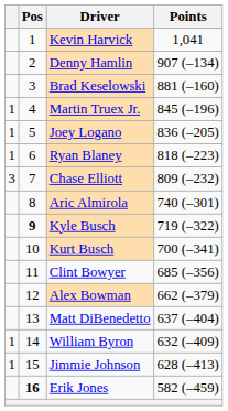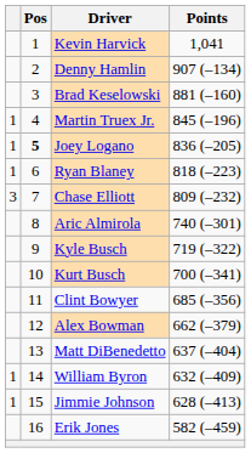Joey Logano | Pos: normal -> bold
Kyle Busch | Pos: bold -> normal
Erik Jones | Pos: bold -> normal
